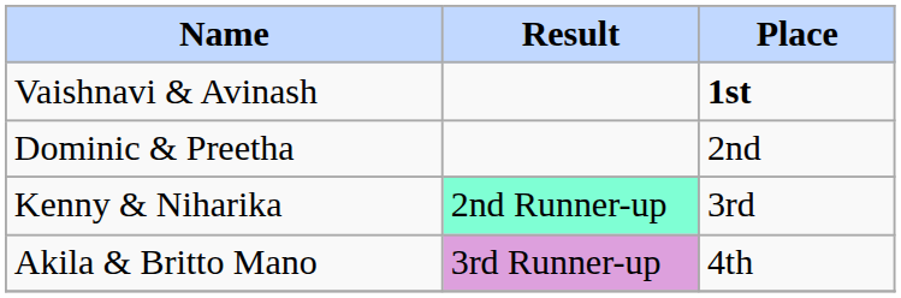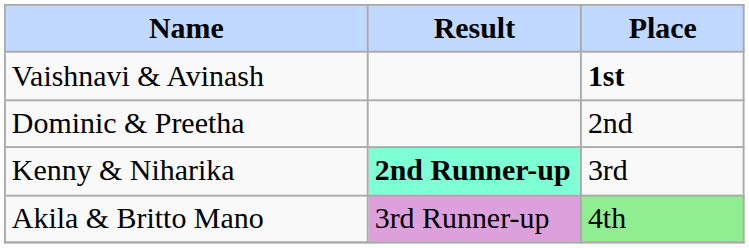Kenny & Niharika | Result: normal -> bold
Akila & Britto Mano | Place: no background -> lightgreen background
